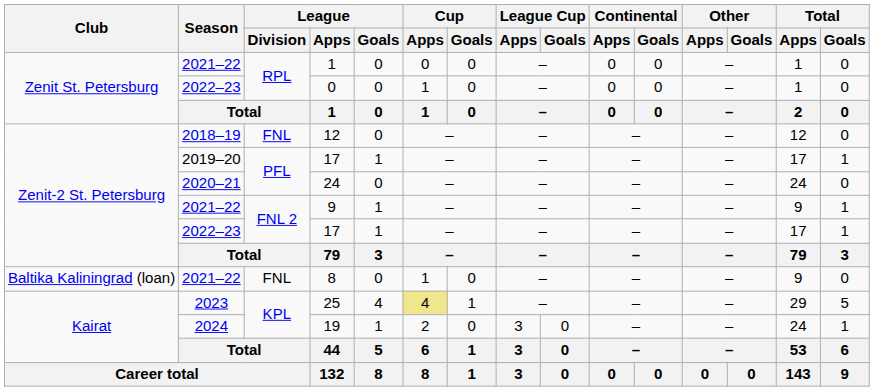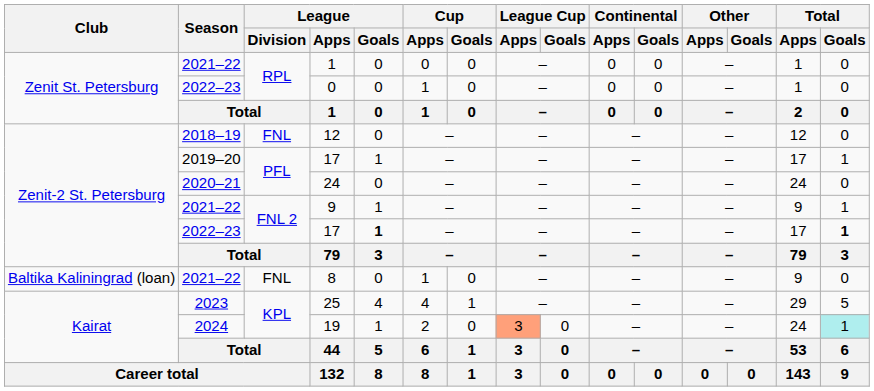2022–23 / 17 | League / Goals: normal -> bold
2022–23 / 17 | Total / Goals: normal -> bold
25 | Cup / Apps: khaki background -> no background
19 | League Cup / Apps: no background -> lightsalmon background
19 | Total / Goals: no background -> paleturquoise background
